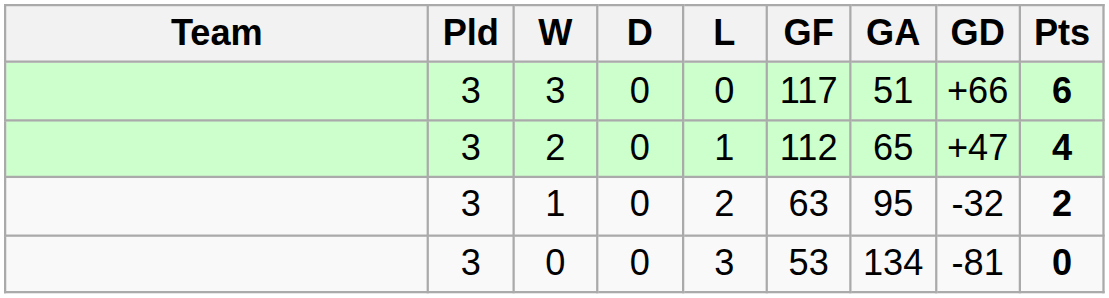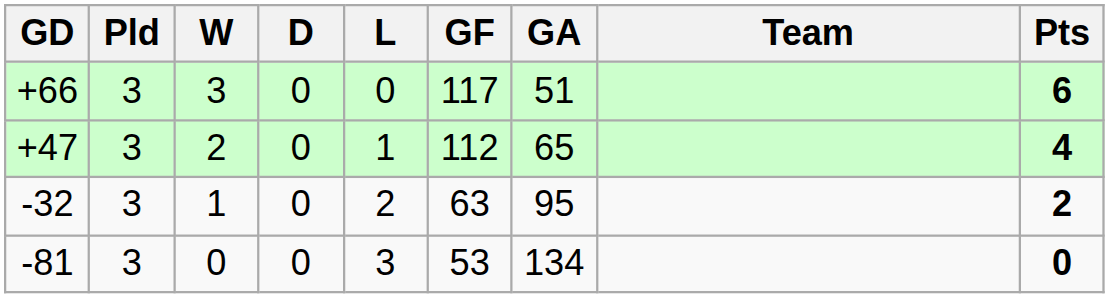columns swapped: Team <-> GD
